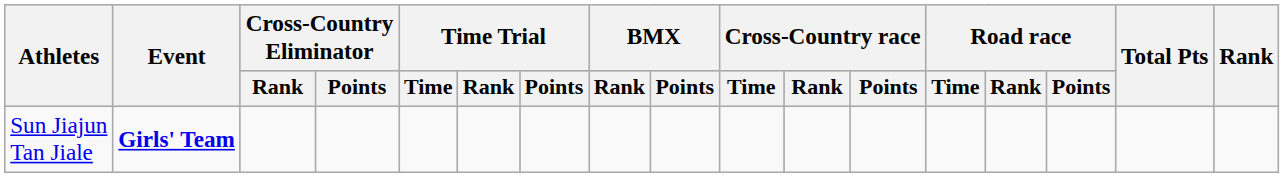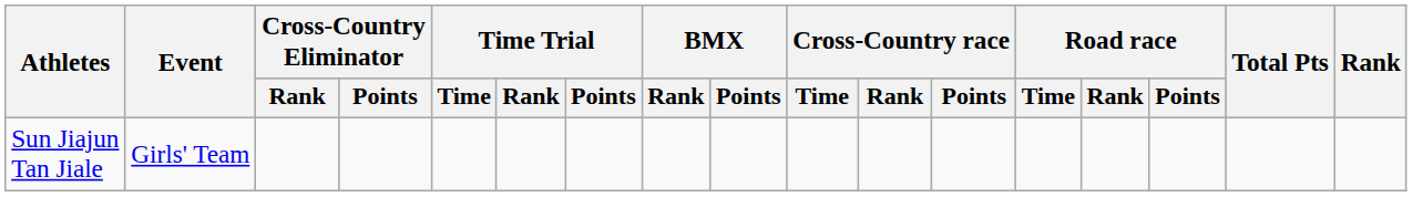Sun Jiajun Tan Jiale | Event: bold -> normal
